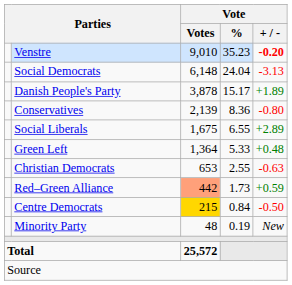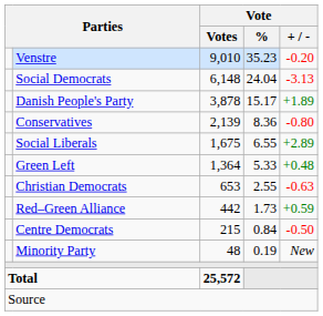Venstre | Vote / + / -: bold -> normal
Red–Green Alliance | Vote / Votes: lightsalmon background -> no background
Centre Democrats | Vote / Votes: gold background -> no background
